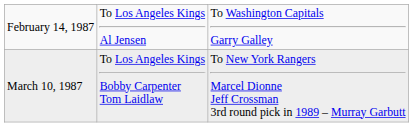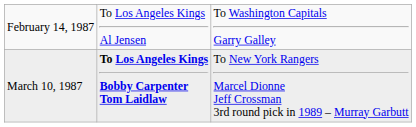March 10, 1987 | column 2: normal -> bold
